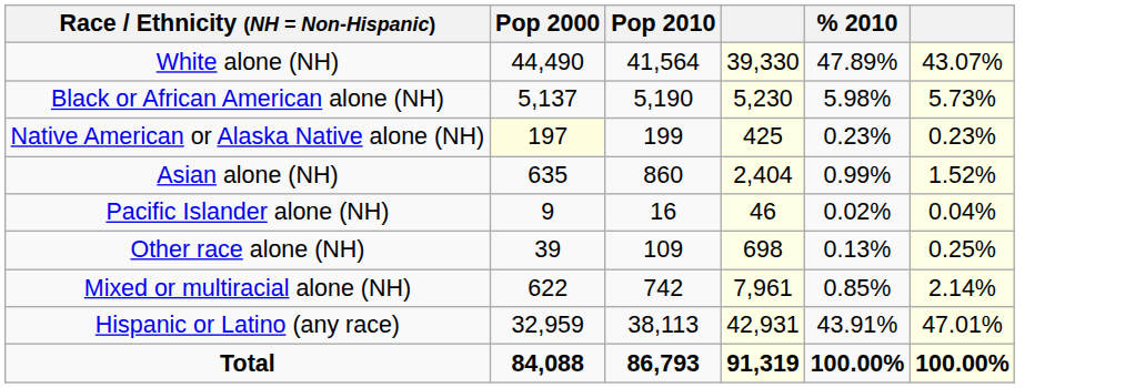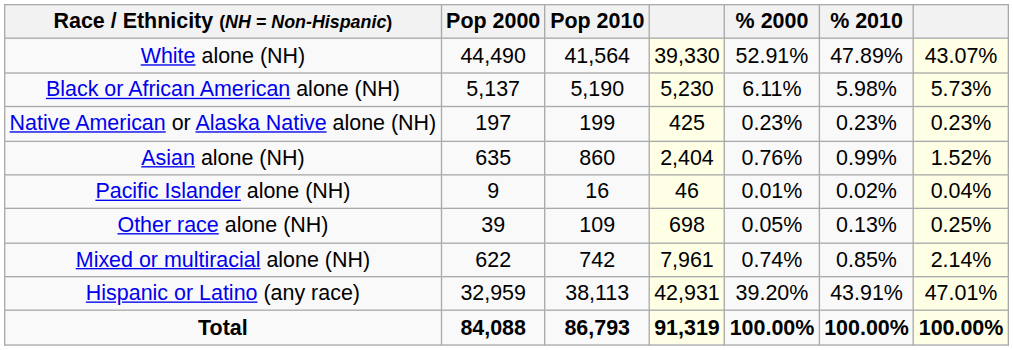+ column: % 2000 | 52.91% | 6.11% | 0.23% | 0.76% | 0.01% | 0.05% | 0.74% | 39.20% | 100.00%
Native American or Alaska Native alone (NH) | Pop 2000: lightyellow background -> no background
